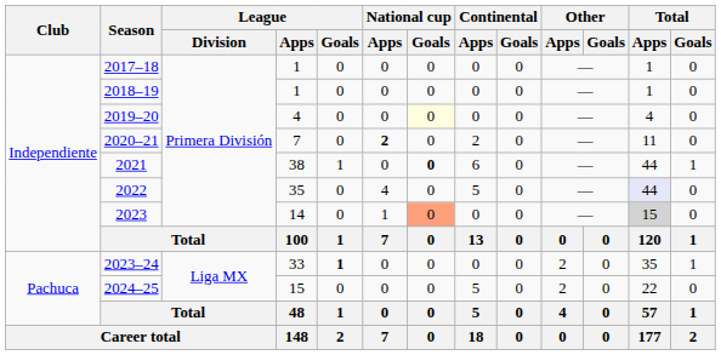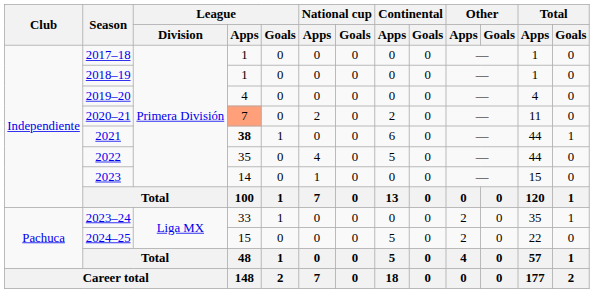2019–20 | National cup / Goals: lightyellow background -> no background
2020–21 | League / Apps: no background -> lightsalmon background
2020–21 | National cup / Apps: bold -> normal
2021 | League / Apps: normal -> bold
2021 | National cup / Goals: bold -> normal
2022 | Total / Apps: lavender background -> no background
2023 | National cup / Goals: lightsalmon background -> no background
2023 | Total / Apps: lightgrey background -> no background
2023–24 | League / Goals: bold -> normal
